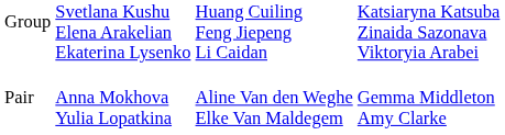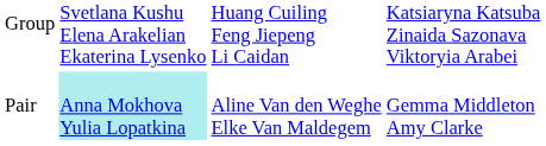Pair | column 2: no background -> paleturquoise background
